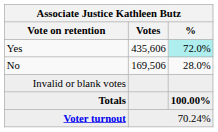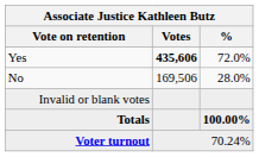Yes | Votes: normal -> bold
Yes | %: paleturquoise background -> no background
